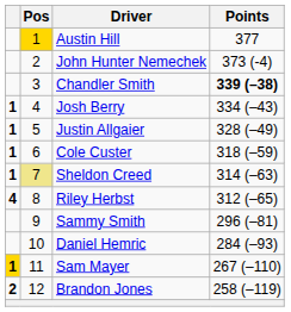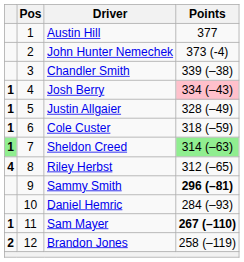Austin Hill | Pos: gold background -> no background
Chandler Smith | Points: bold -> normal
Josh Berry | Points: no background -> pink background
Sheldon Creed | column 1: no background -> lightgreen background
Sheldon Creed | Pos: khaki background -> no background
Sheldon Creed | Points: no background -> lightgreen background
Sammy Smith | Points: normal -> bold
Sam Mayer | column 1: gold background -> no background
Sam Mayer | Points: normal -> bold
